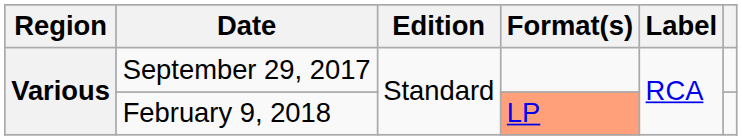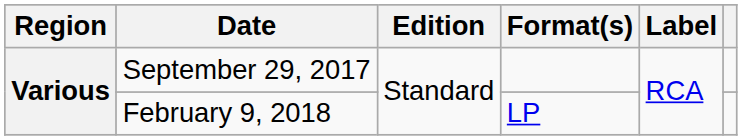February 9, 2018 | Format(s): lightsalmon background -> no background
